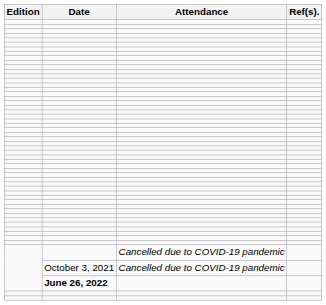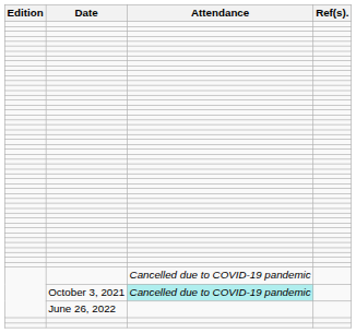October 3, 2021 | Attendance: no background -> paleturquoise background
June 26, 2022 | Date: bold -> normal
